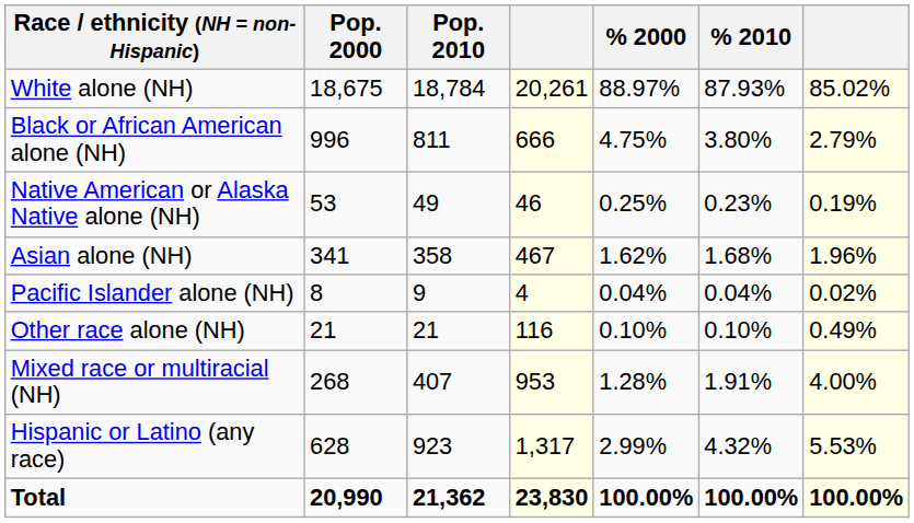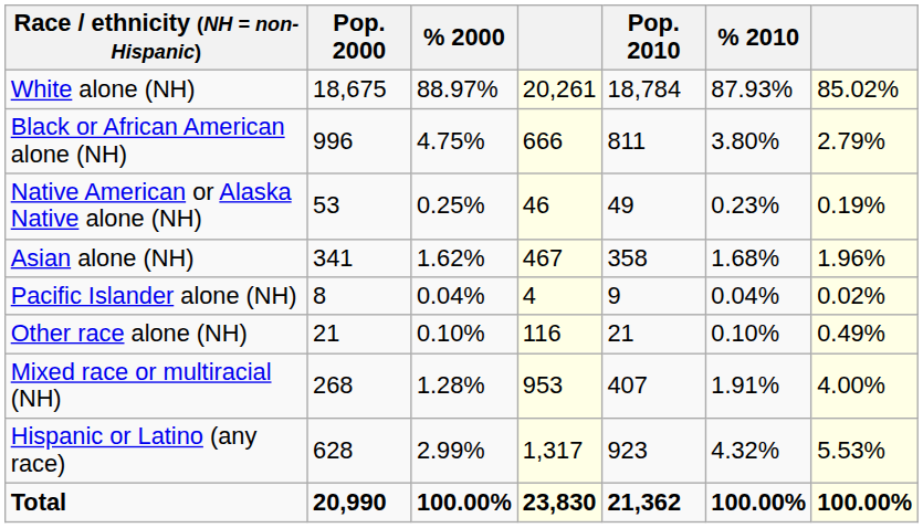columns swapped: Pop. 2010 <-> % 2000
